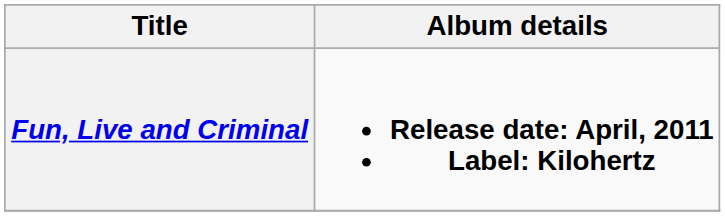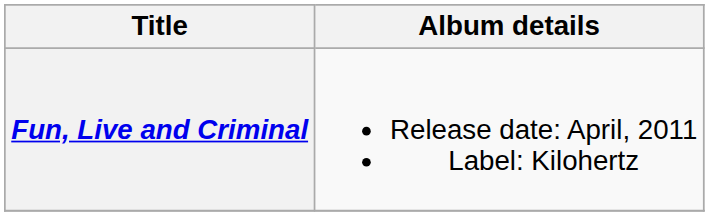Fun, Live and Criminal | Album details: bold -> normal
